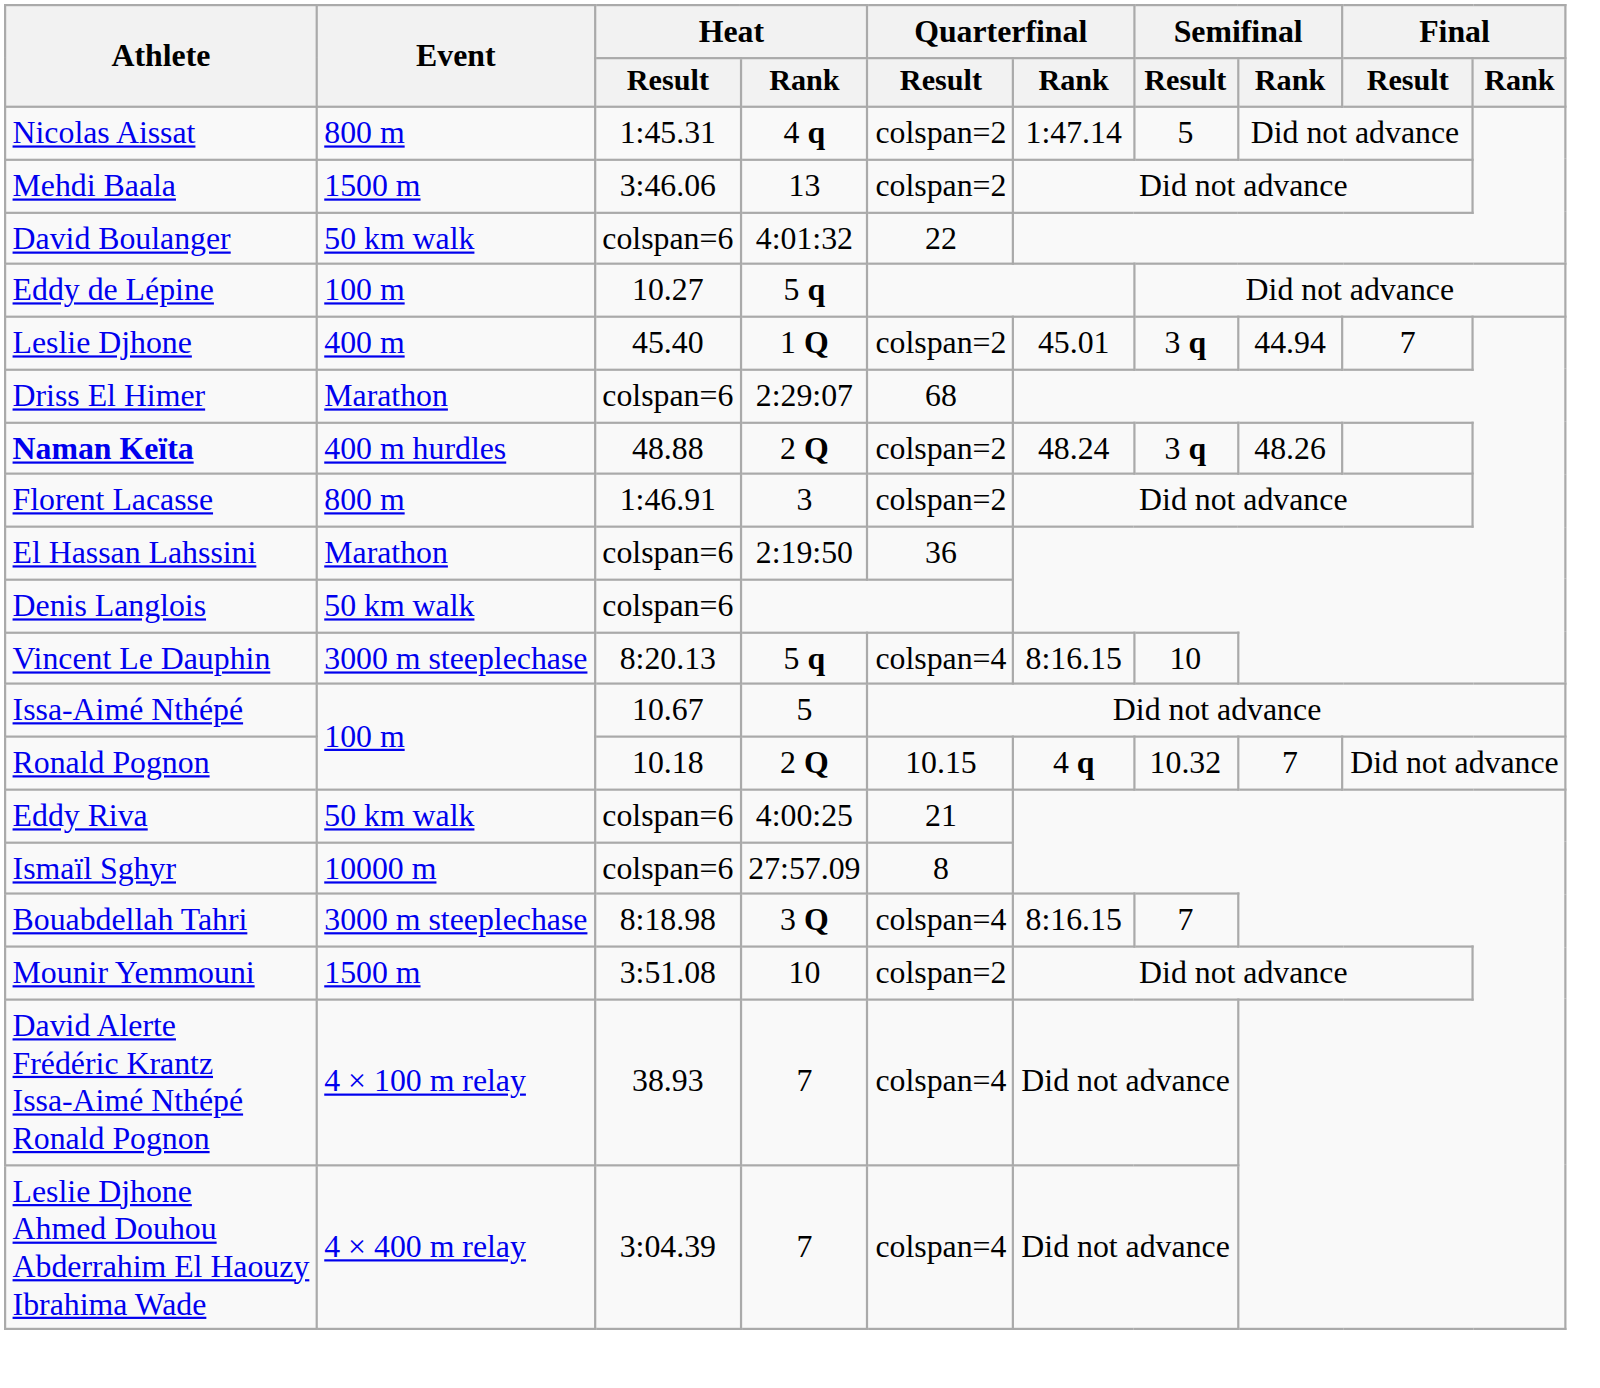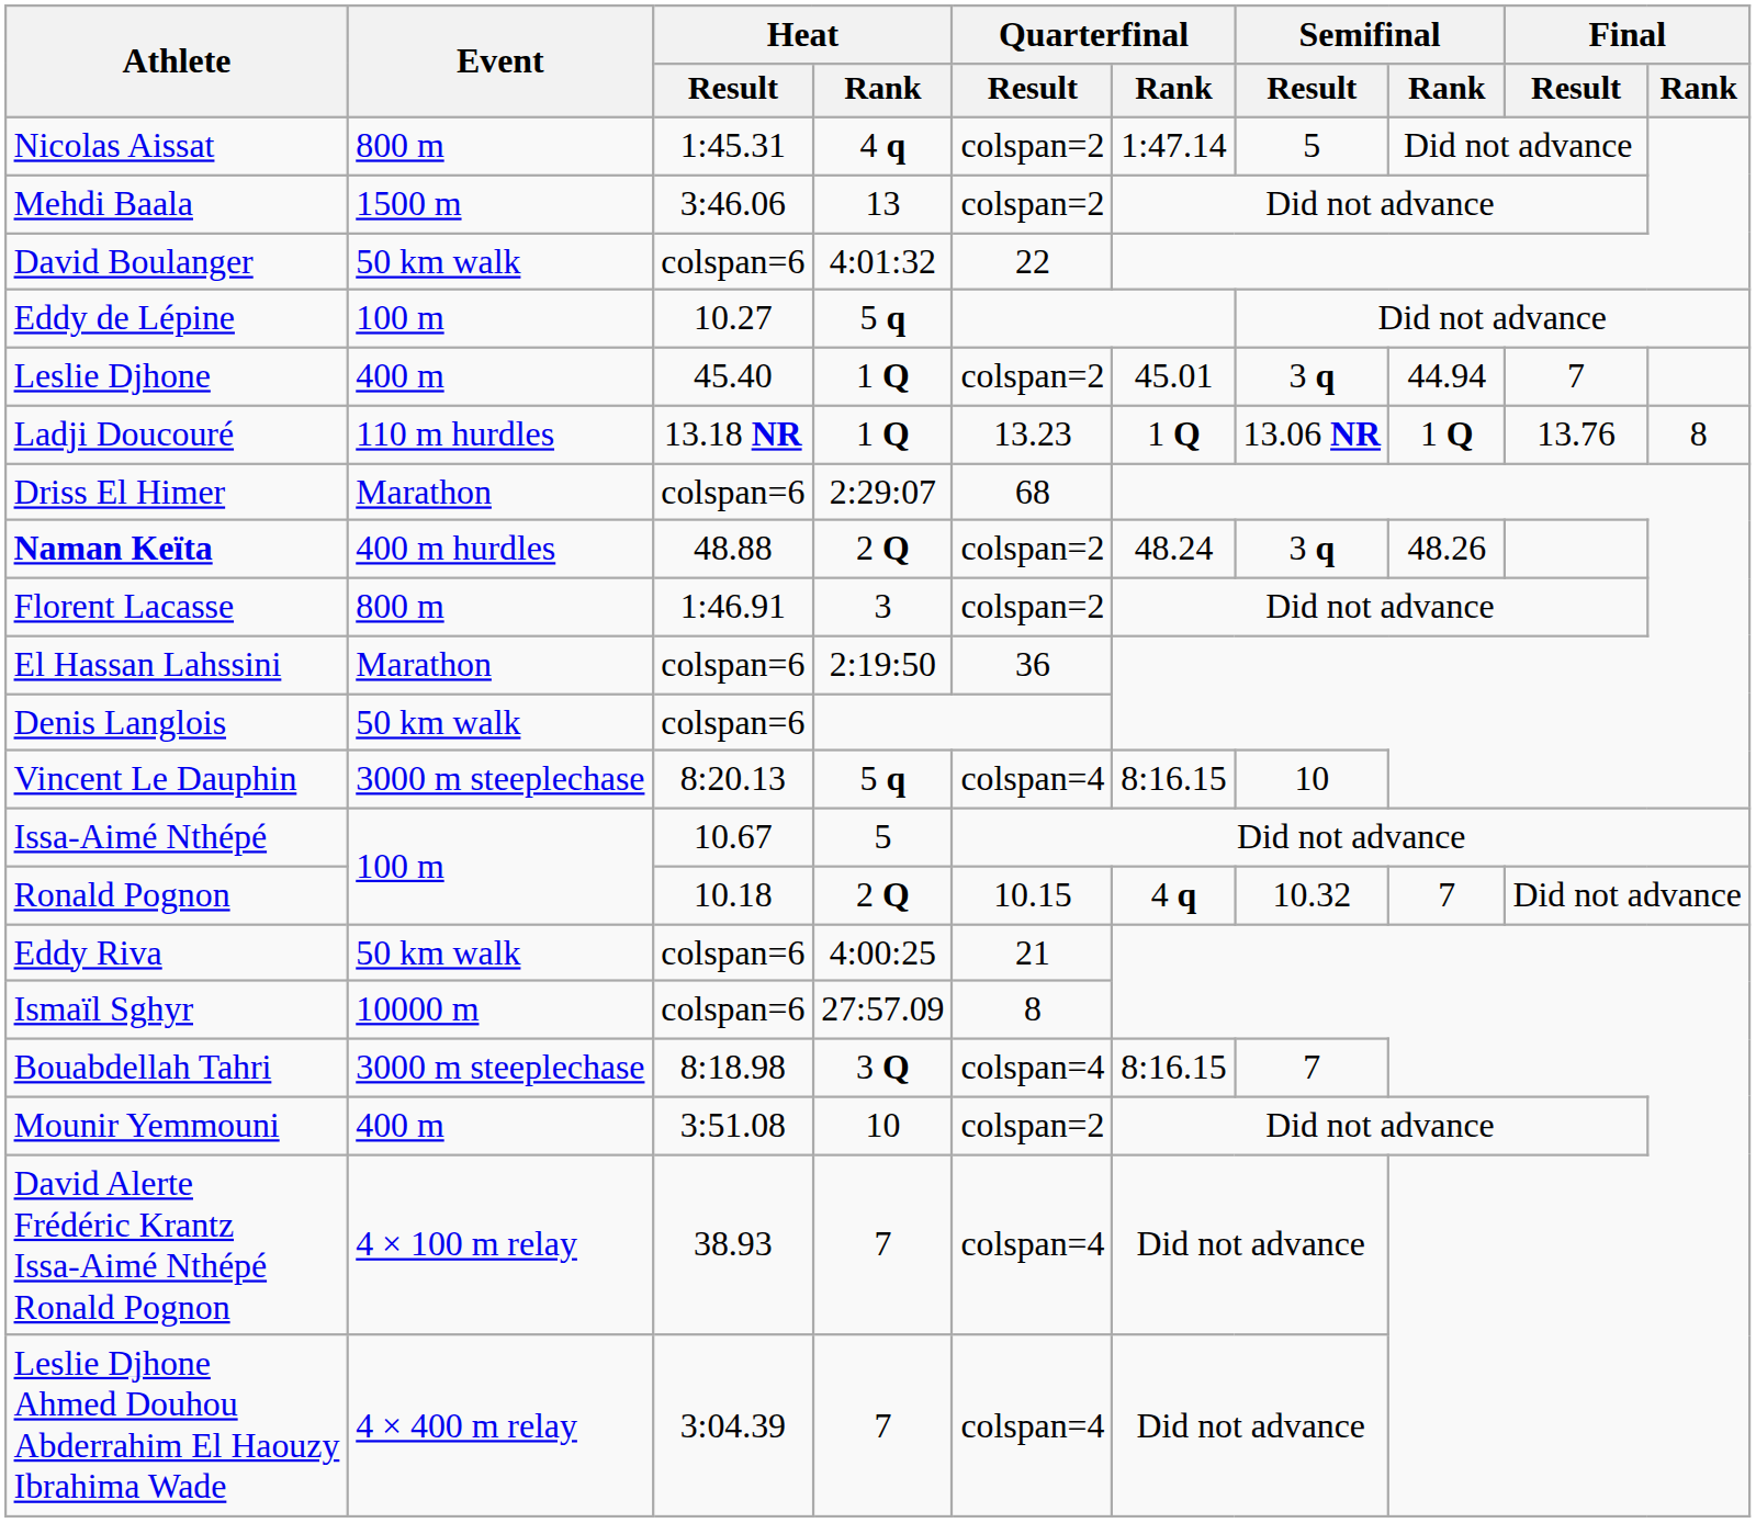+ row: Ladji Doucouré | 110 m hurdles | 13.18 NR | 1 Q | 13.23 | 1 Q | 13.06 NR | 1 Q | 13.76 | 8
Mounir Yemmouni | Event: 1500 m -> 400 m
